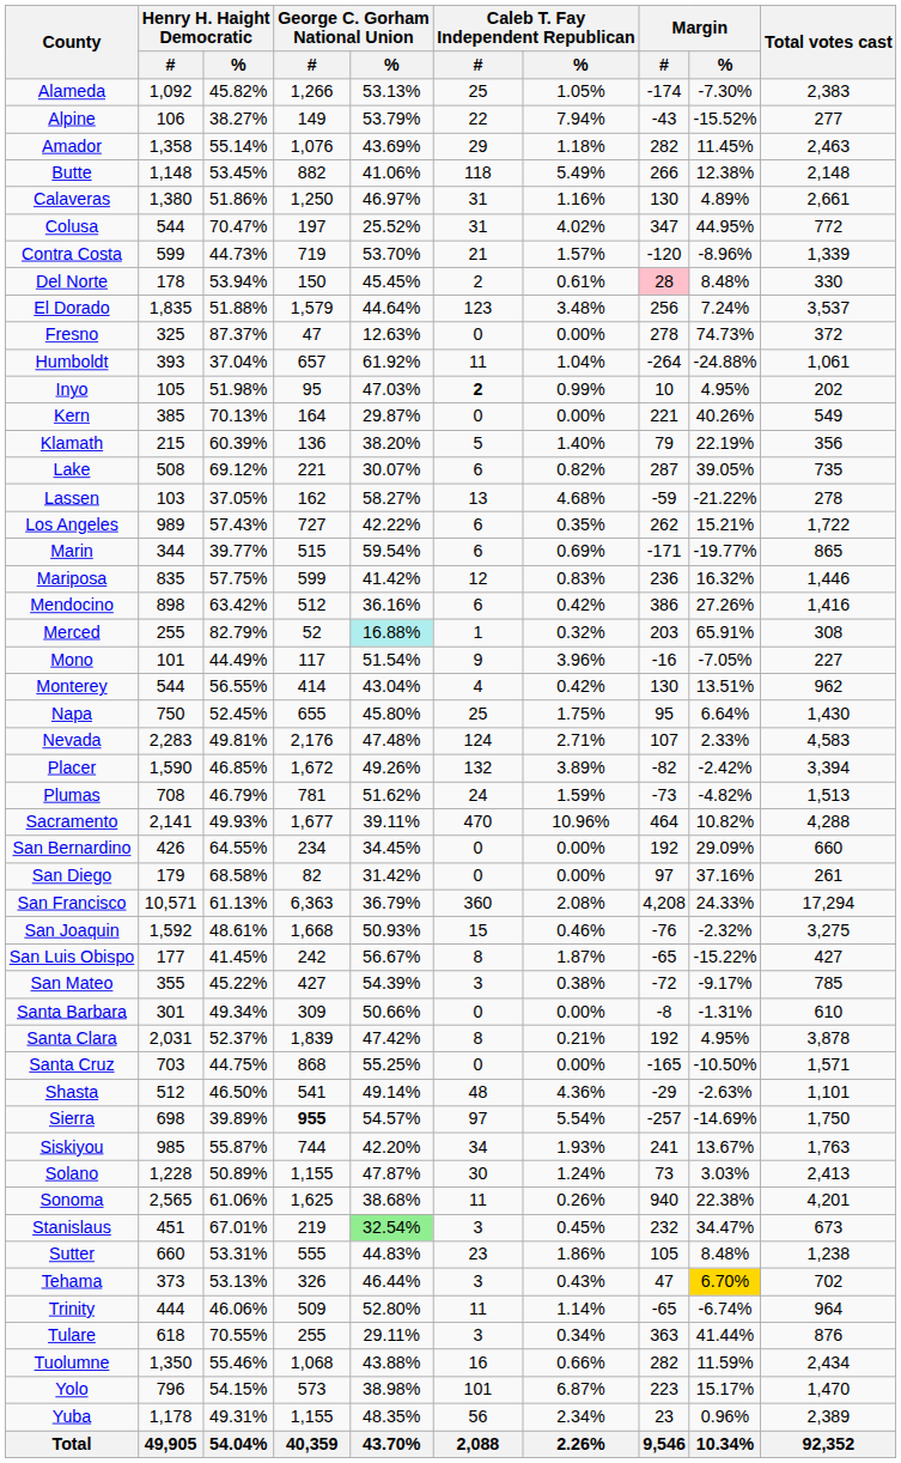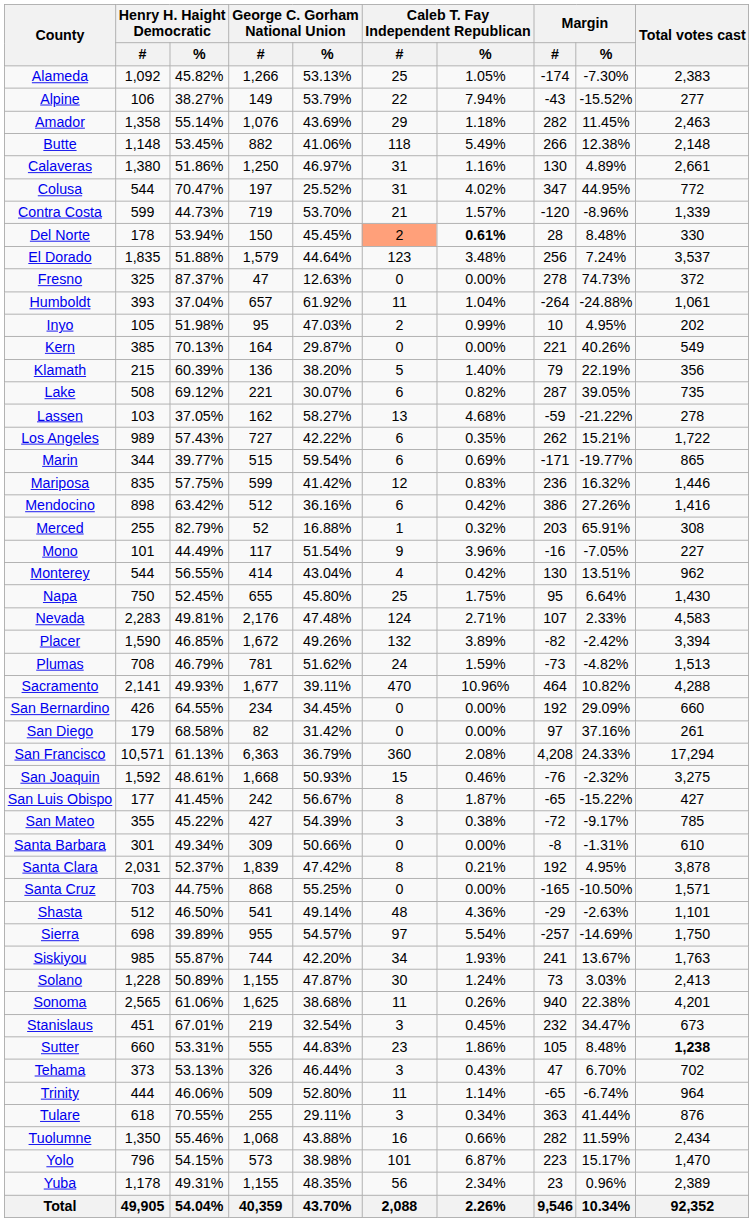Del Norte | Caleb T. Fay Independent Republican / #: no background -> lightsalmon background
Del Norte | Caleb T. Fay Independent Republican / %: normal -> bold
Del Norte | Margin / #: pink background -> no background
Inyo | Caleb T. Fay Independent Republican / #: bold -> normal
Merced | George C. Gorham National Union / %: paleturquoise background -> no background
Sierra | George C. Gorham National Union / #: bold -> normal
Stanislaus | George C. Gorham National Union / %: lightgreen background -> no background
Sutter | Total votes cast: normal -> bold
Tehama | Margin / %: gold background -> no background
